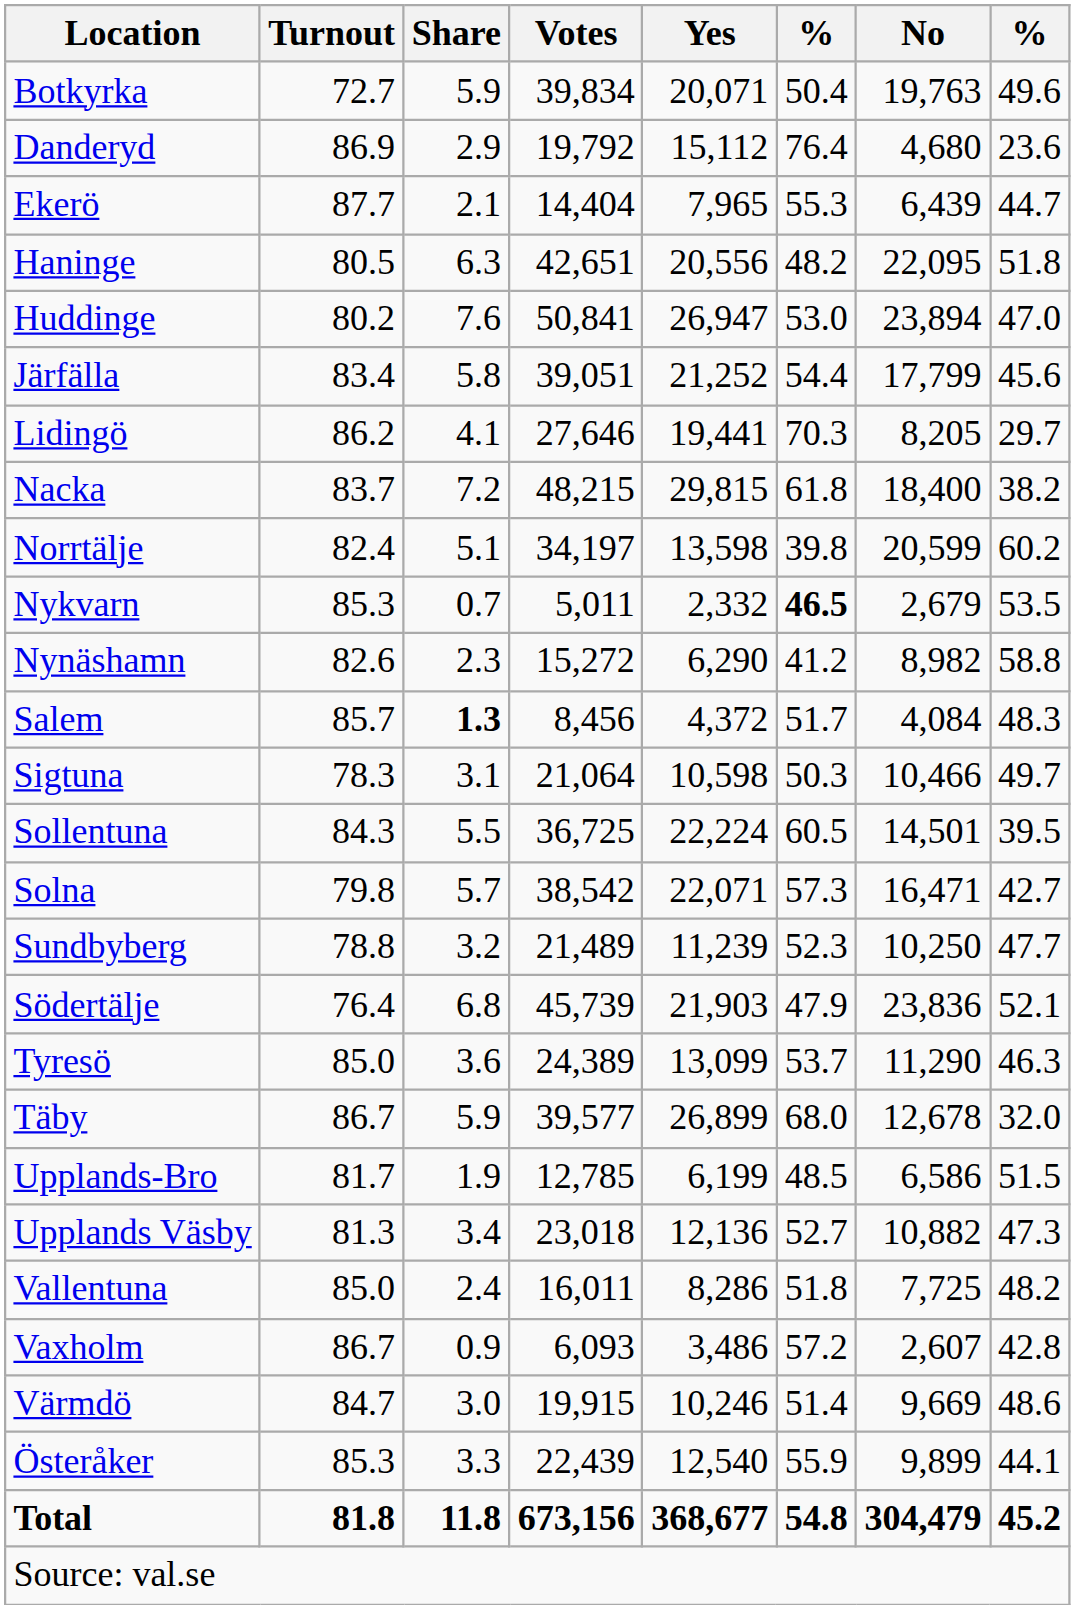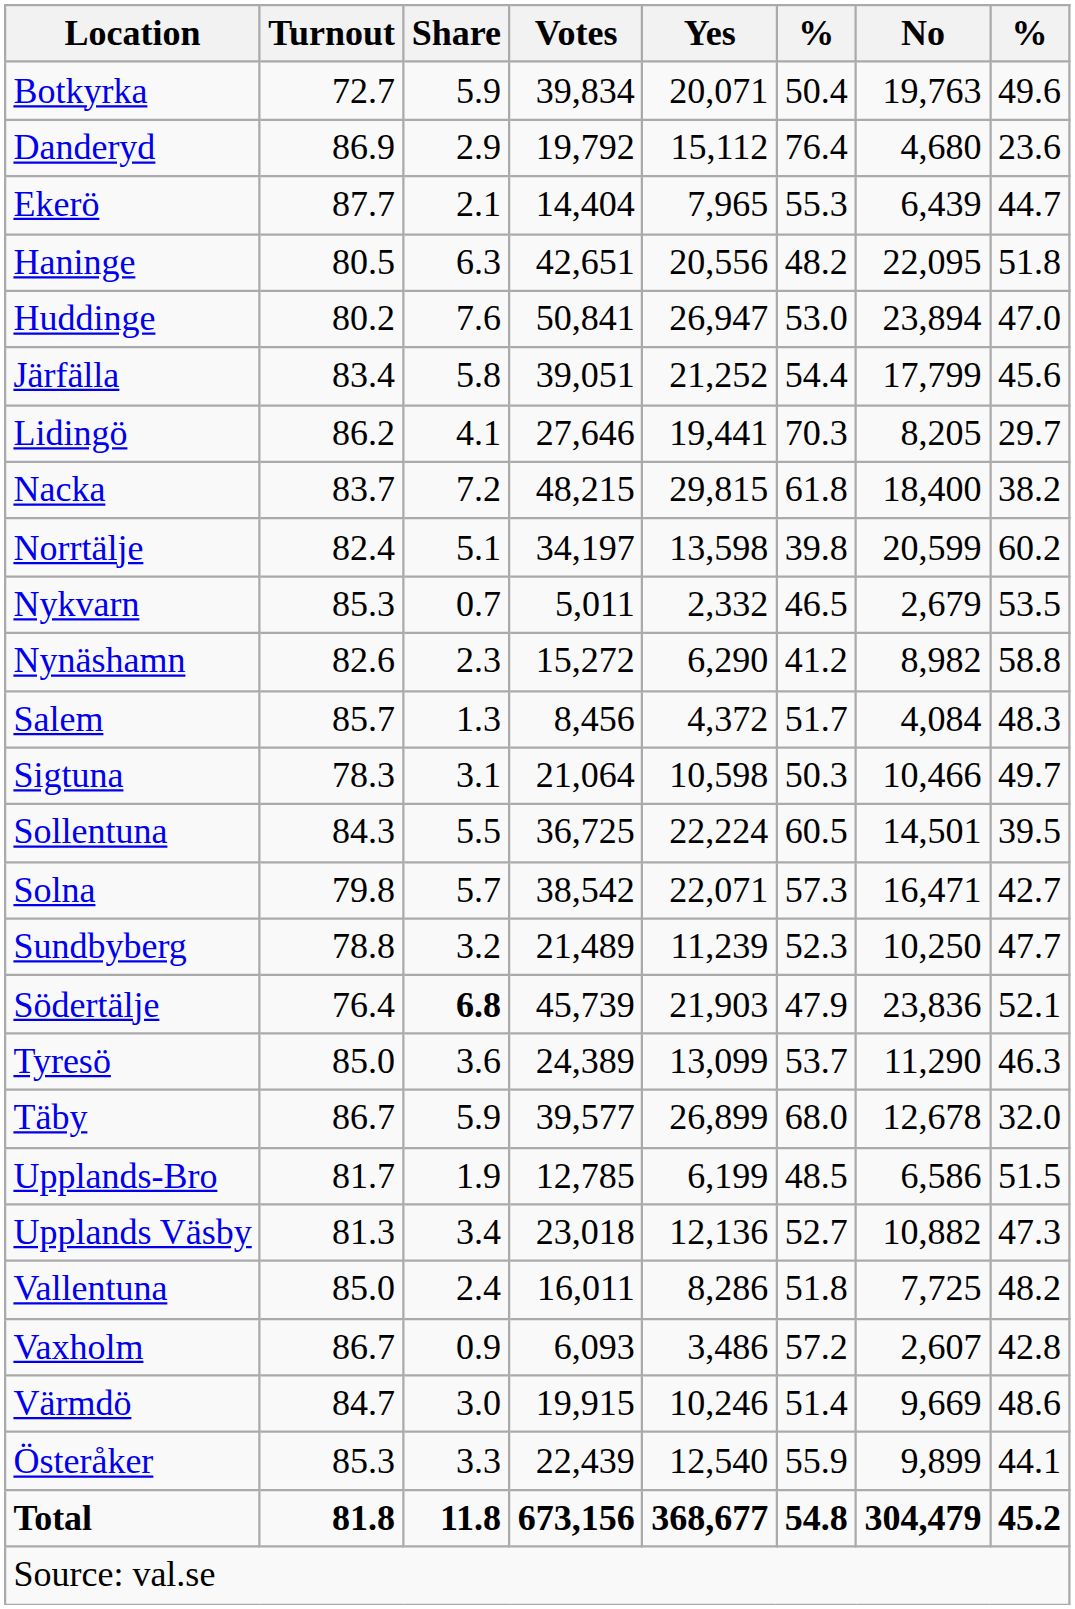Nykvarn | column 6: bold -> normal
Salem | Share: bold -> normal
Södertälje | Share: normal -> bold
